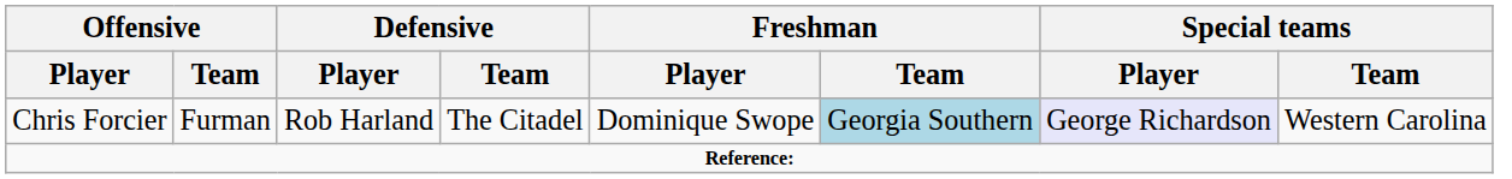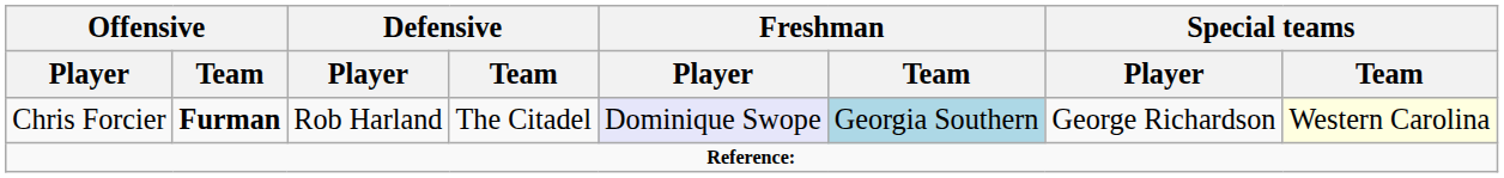Chris Forcier | Offensive / Team: normal -> bold
Chris Forcier | Freshman / Player: no background -> lavender background
Chris Forcier | Special teams / Player: lavender background -> no background
Chris Forcier | Special teams / Team: no background -> lightyellow background
